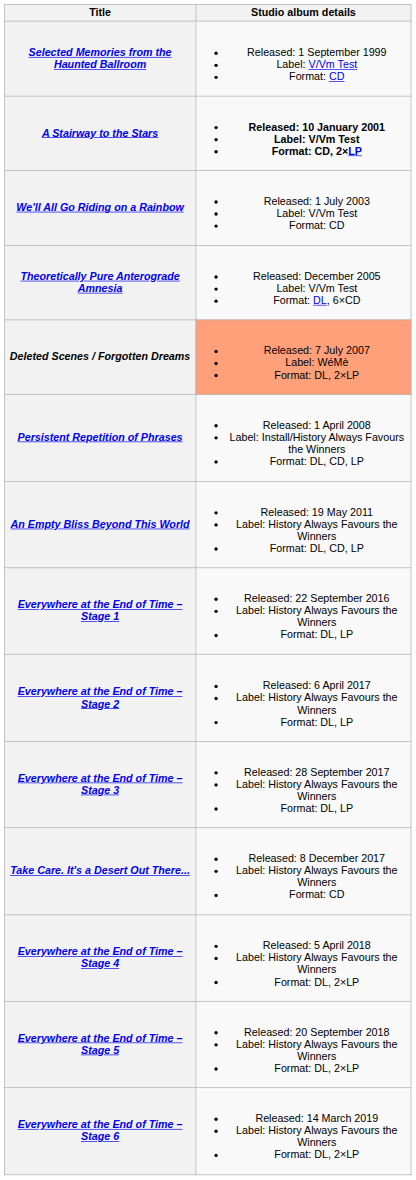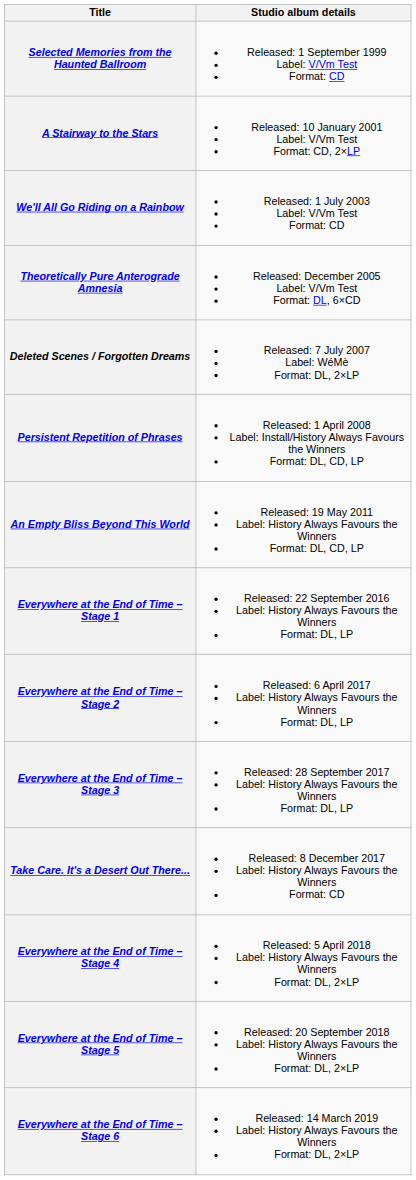A Stairway to the Stars | Studio album details: bold -> normal
Deleted Scenes / Forgotten Dreams | Studio album details: lightsalmon background -> no background
